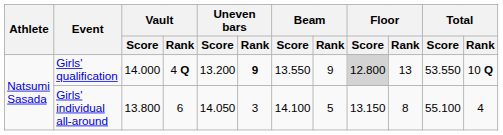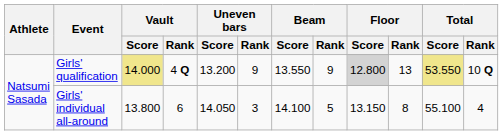Girls' qualification | Vault / Score: no background -> khaki background
Girls' qualification | Uneven bars / Rank: bold -> normal
Girls' qualification | Total / Score: no background -> khaki background
